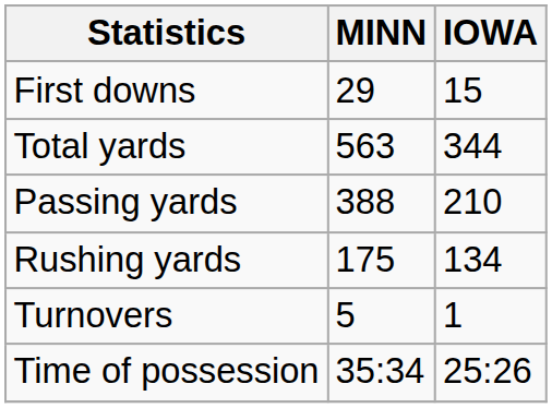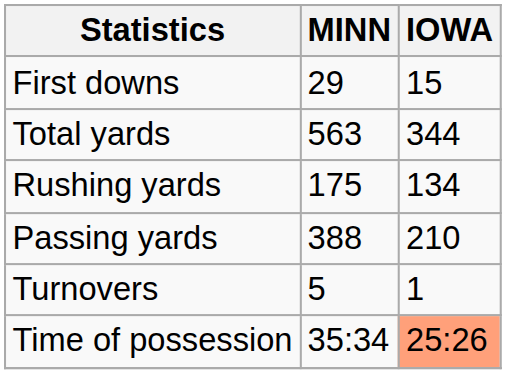rows swapped: Rushing yards <-> Passing yards
Time of possession | IOWA: no background -> lightsalmon background
